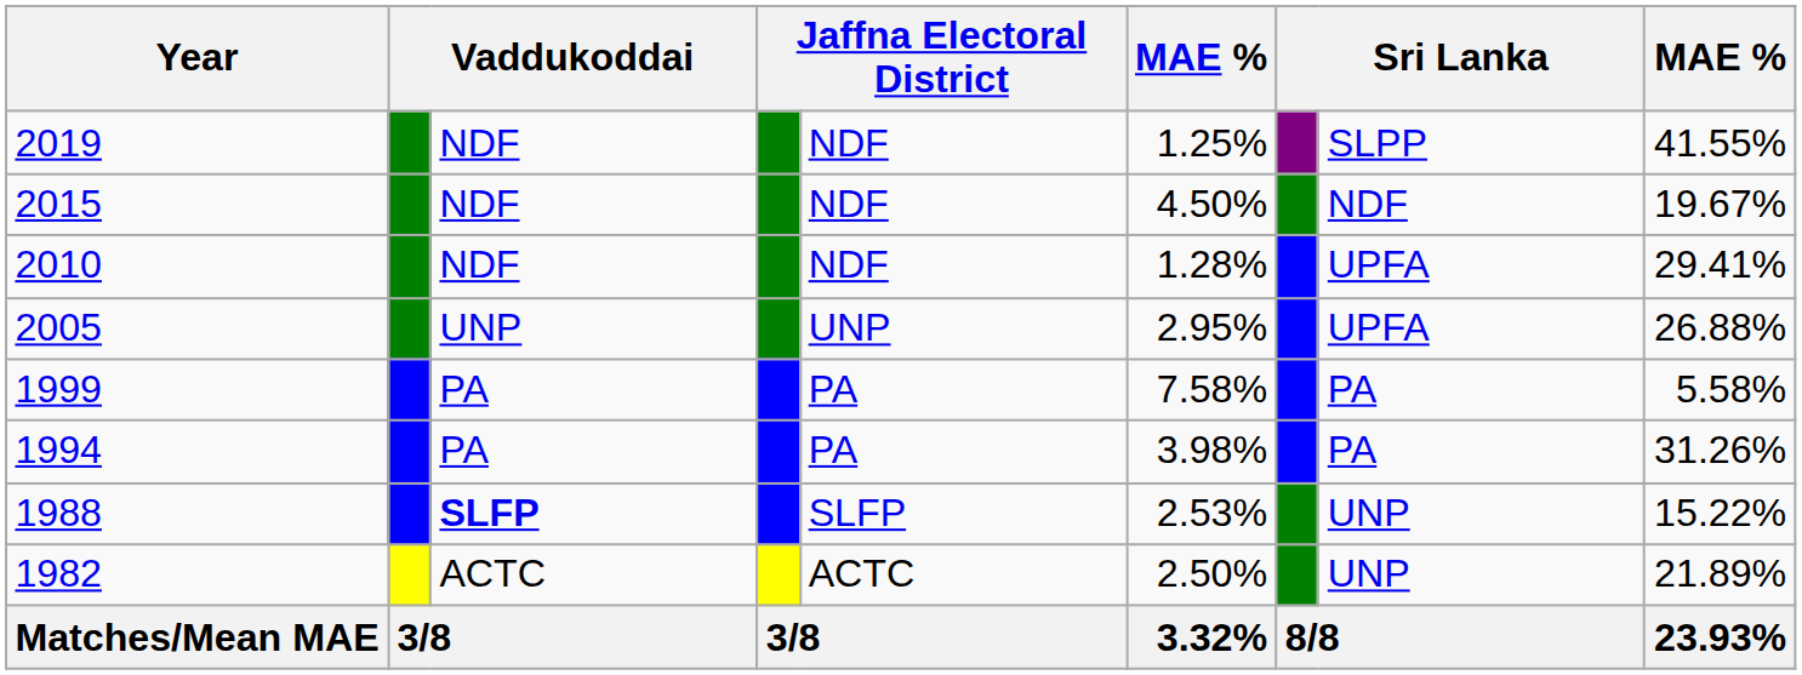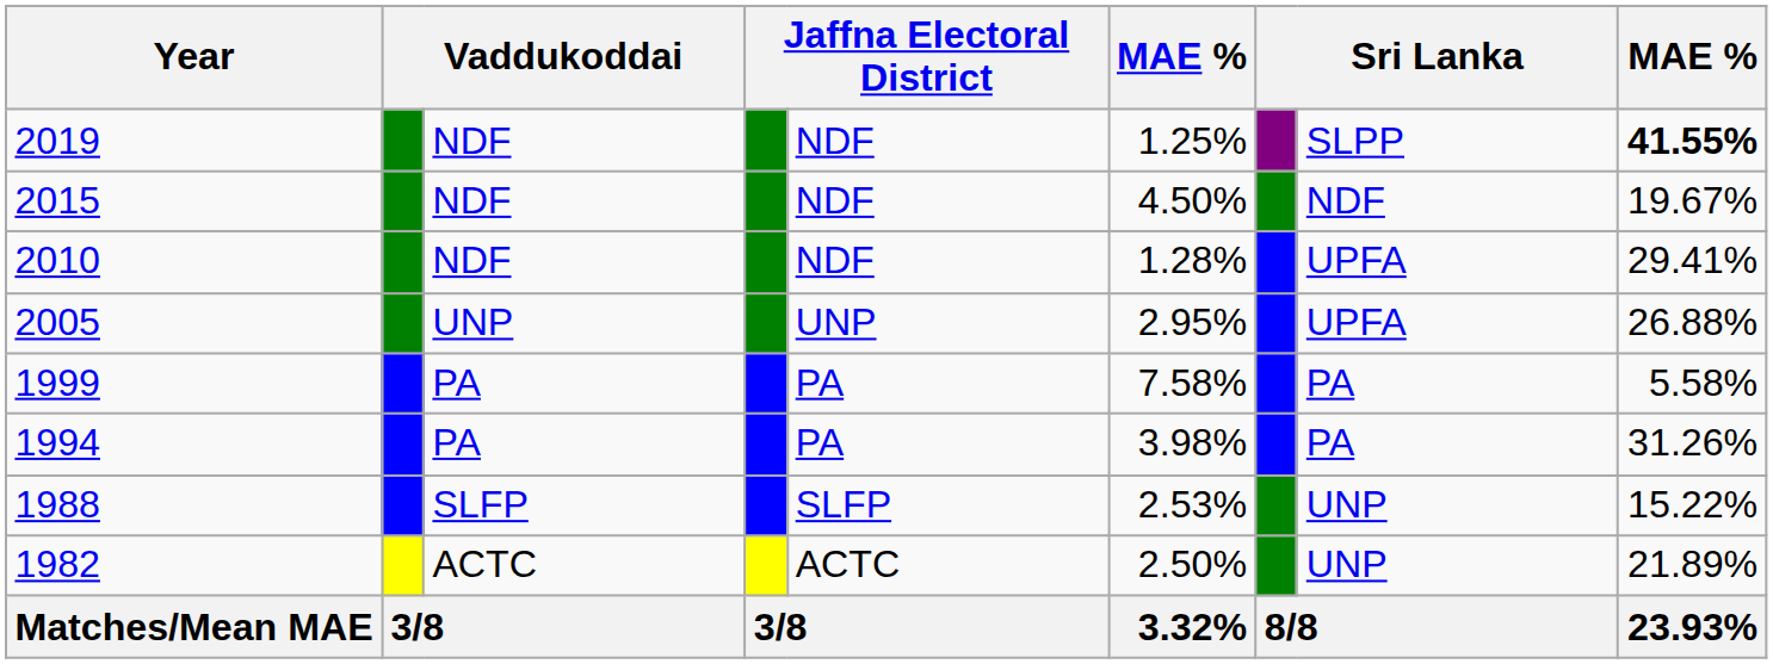2019 | column 9: normal -> bold
1988 | column 3: bold -> normal
